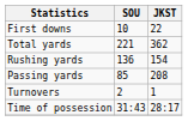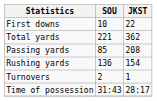rows swapped: Rushing yards <-> Passing yards
